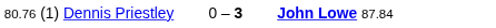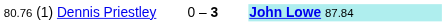80.76 (1) Dennis Priestley | column 3: no background -> paleturquoise background
